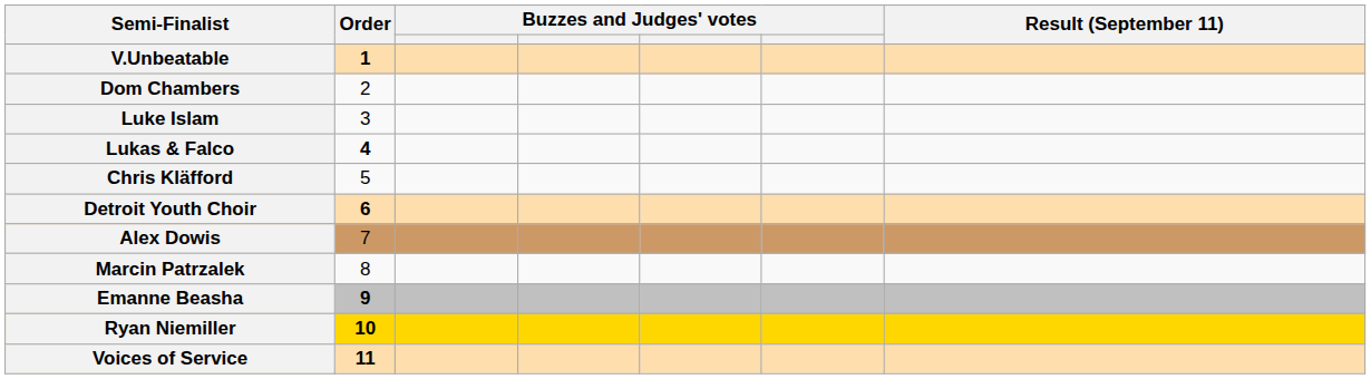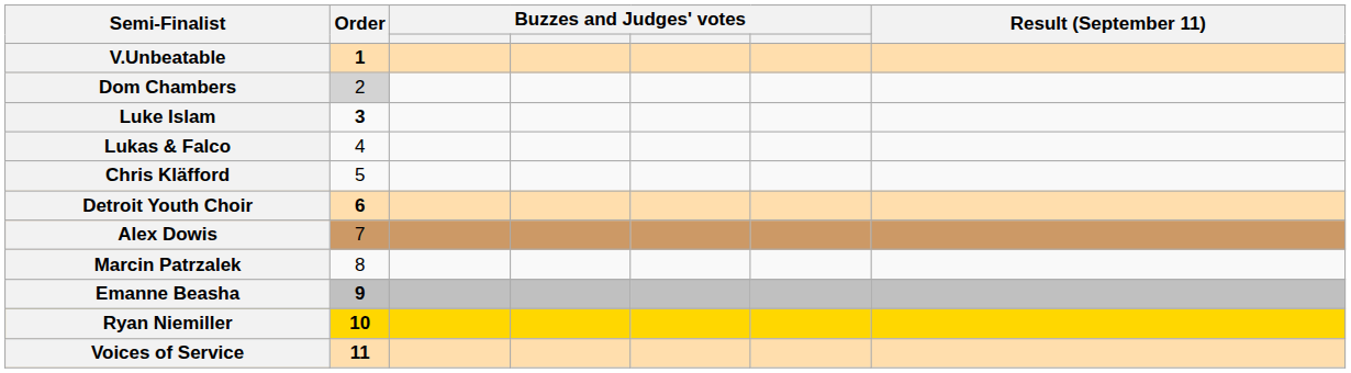Dom Chambers | Order: no background -> lightgrey background
Luke Islam | Order: normal -> bold
Lukas & Falco | Order: bold -> normal
